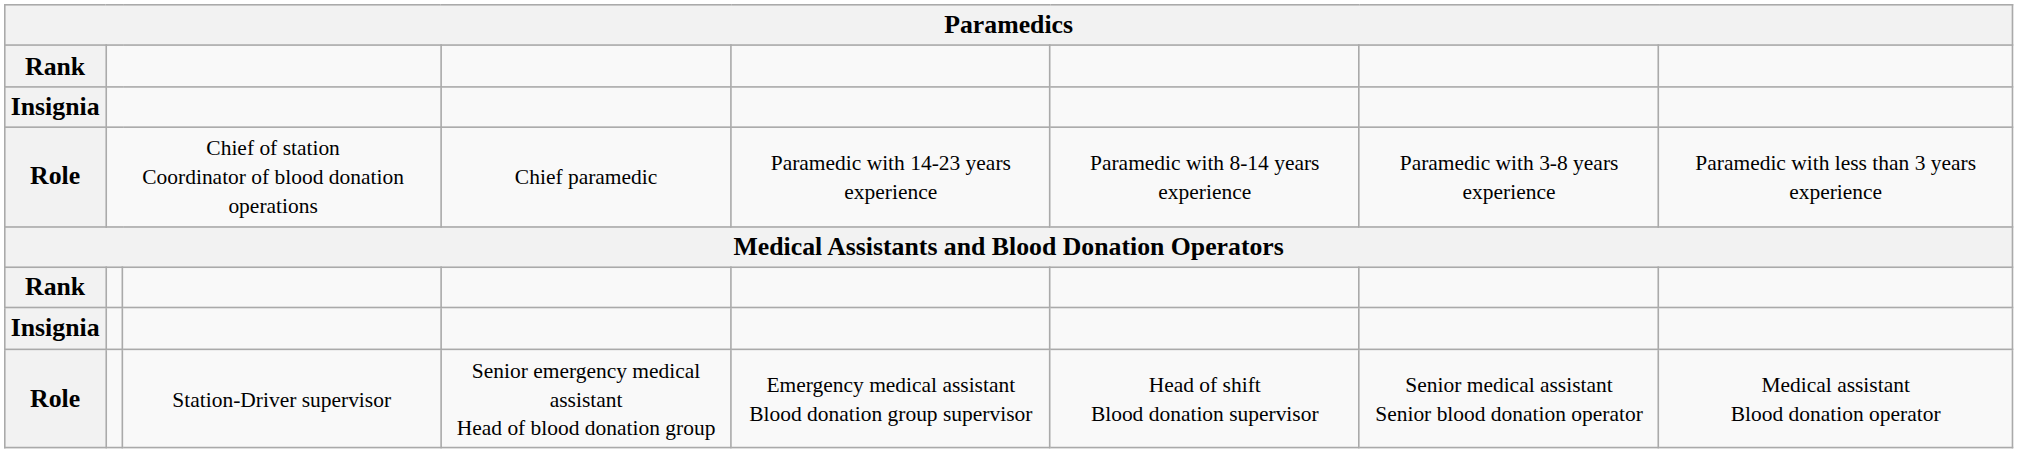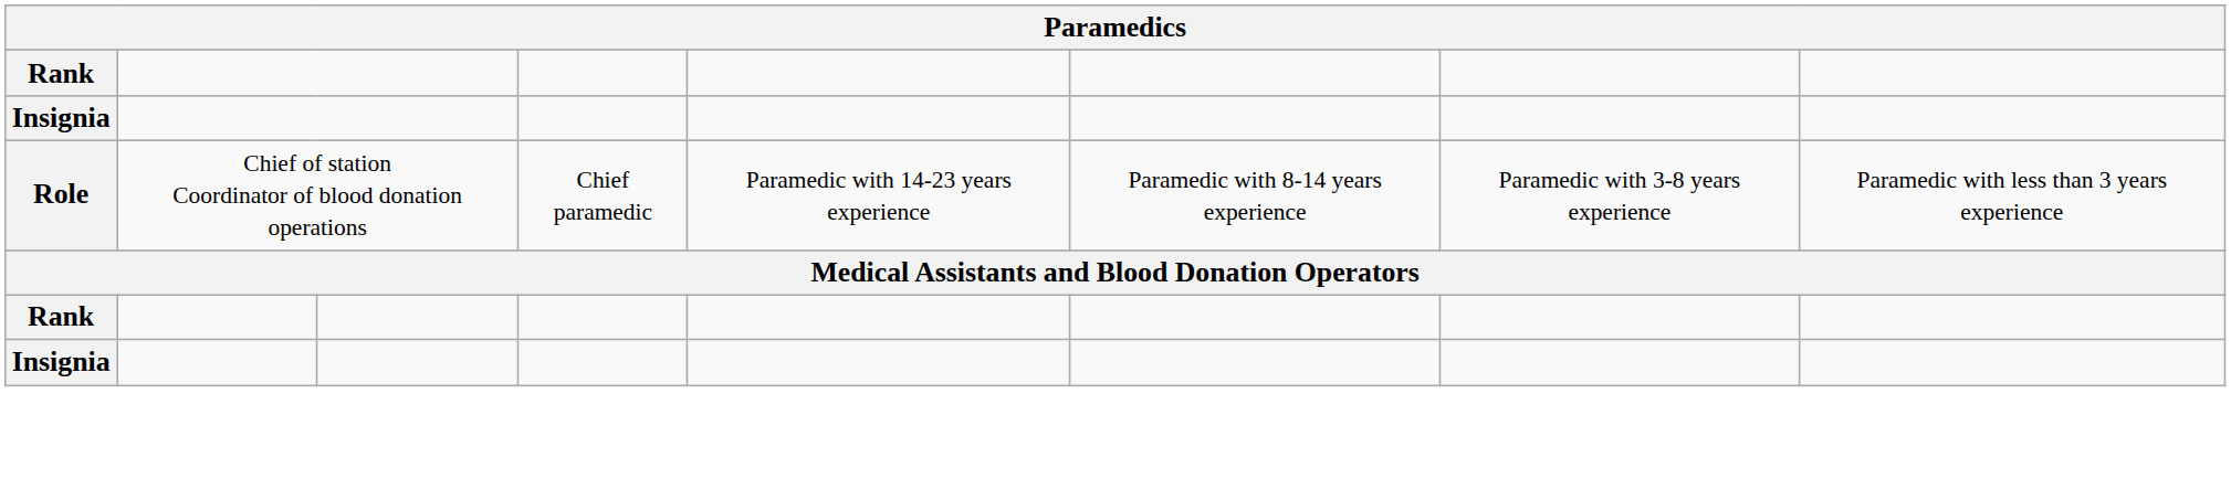- row: Role | Station-Driver supervisor | Senior emergency medical assistant Head of blood donation group | Emergency medical assistant Blood donation group supervisor | Head of shift Blood donation supervisor | Senior medical assistant Senior blood donation operator | Medical assistant Blood donation operator
